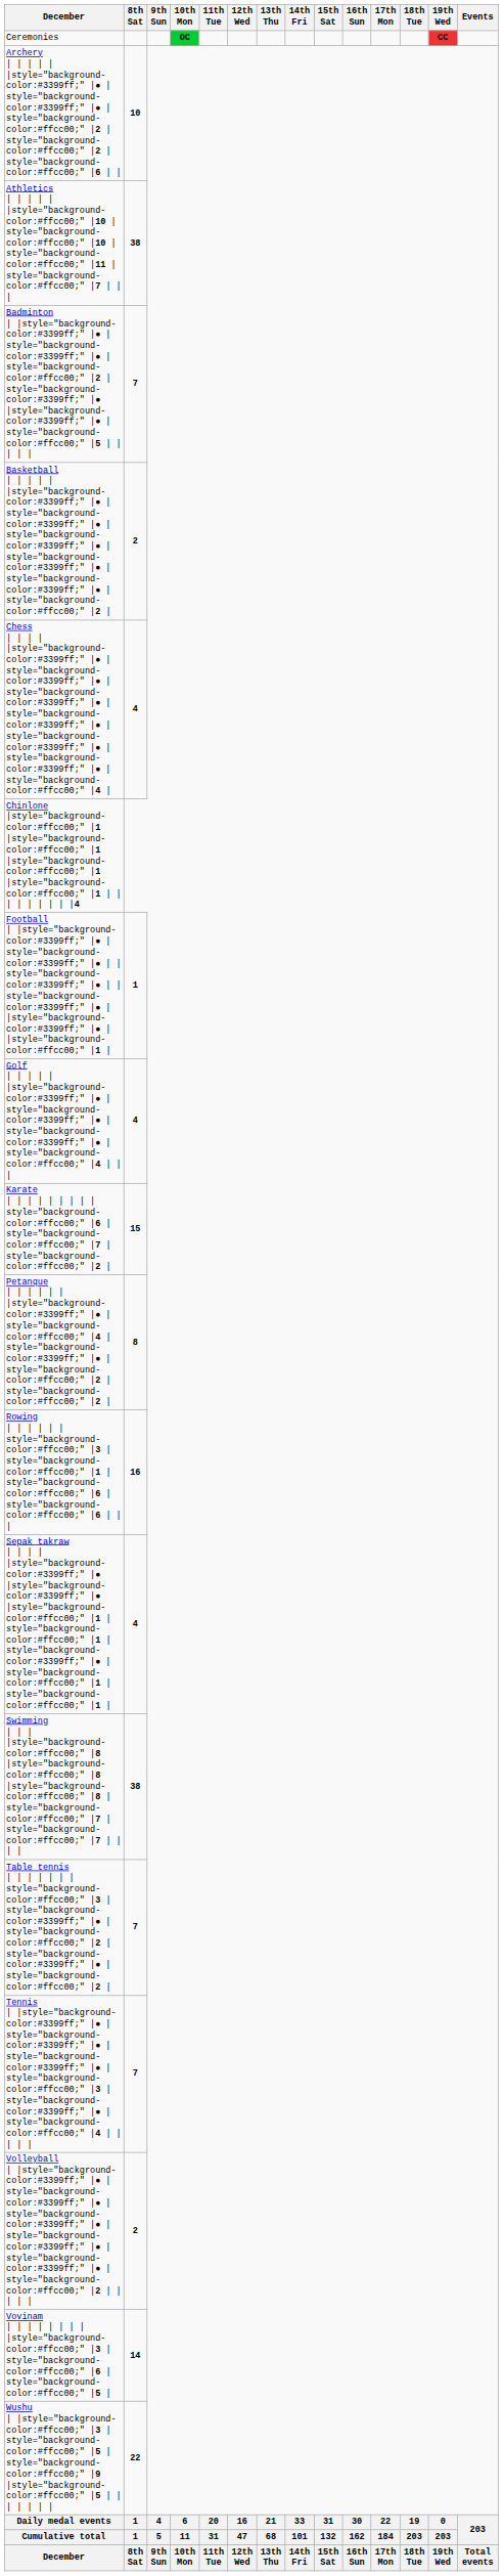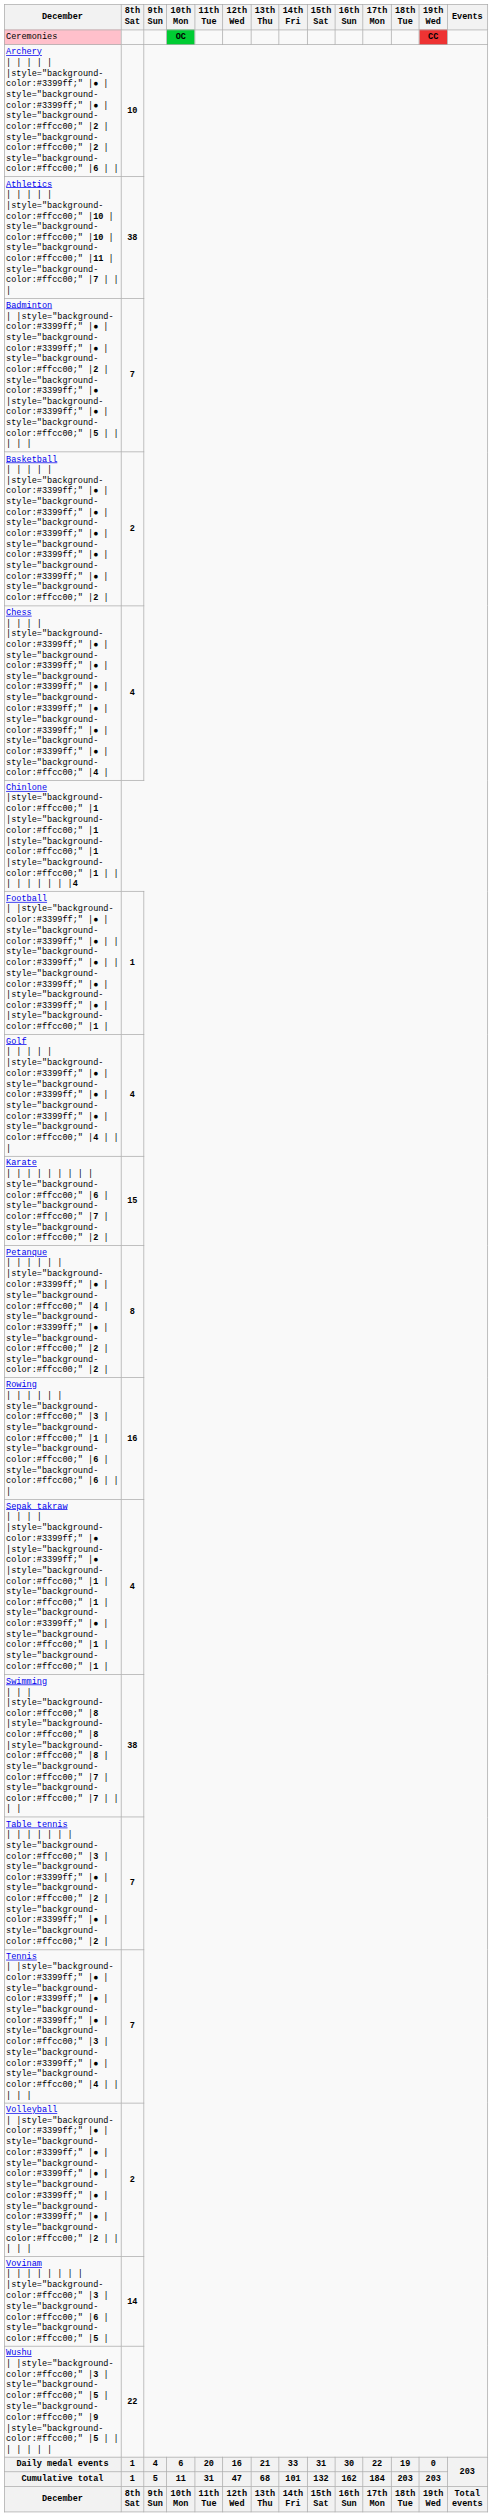Ceremonies | December: no background -> pink background
